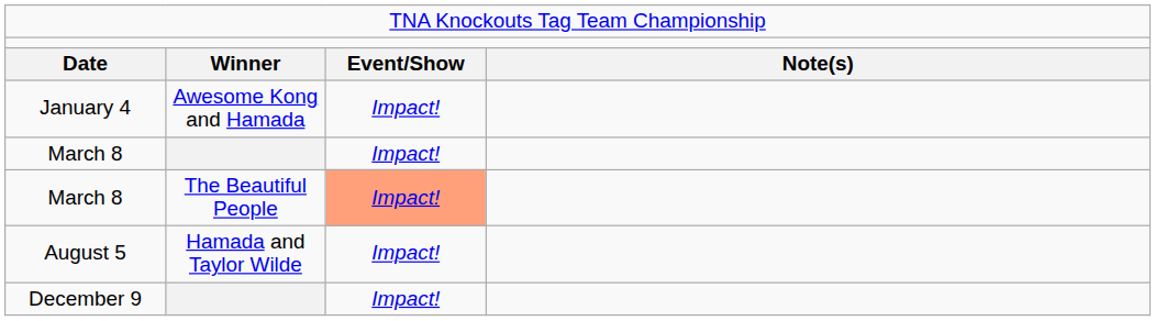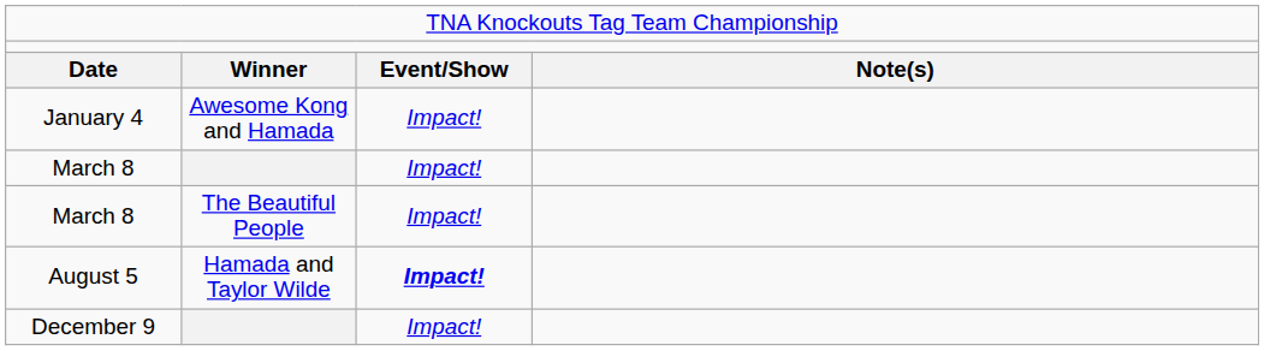March 8 / The Beautiful People | column 3: lightsalmon background -> no background
August 5 | column 3: normal -> bold
